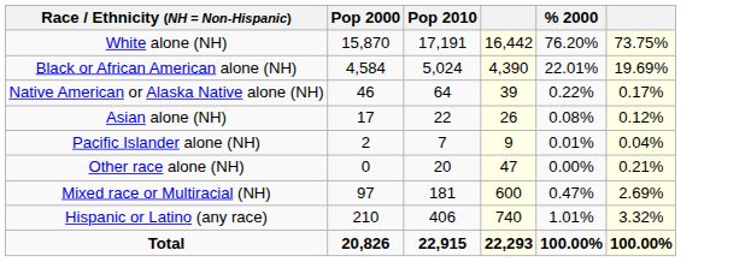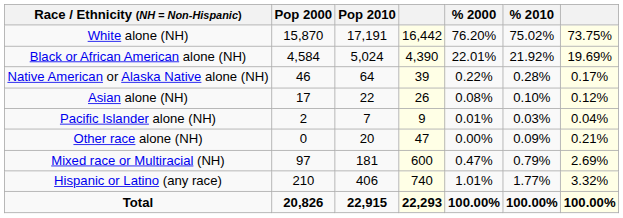+ column: % 2010 | 75.02% | 21.92% | 0.28% | 0.10% | 0.03% | 0.09% | 0.79% | 1.77% | 100.00%
